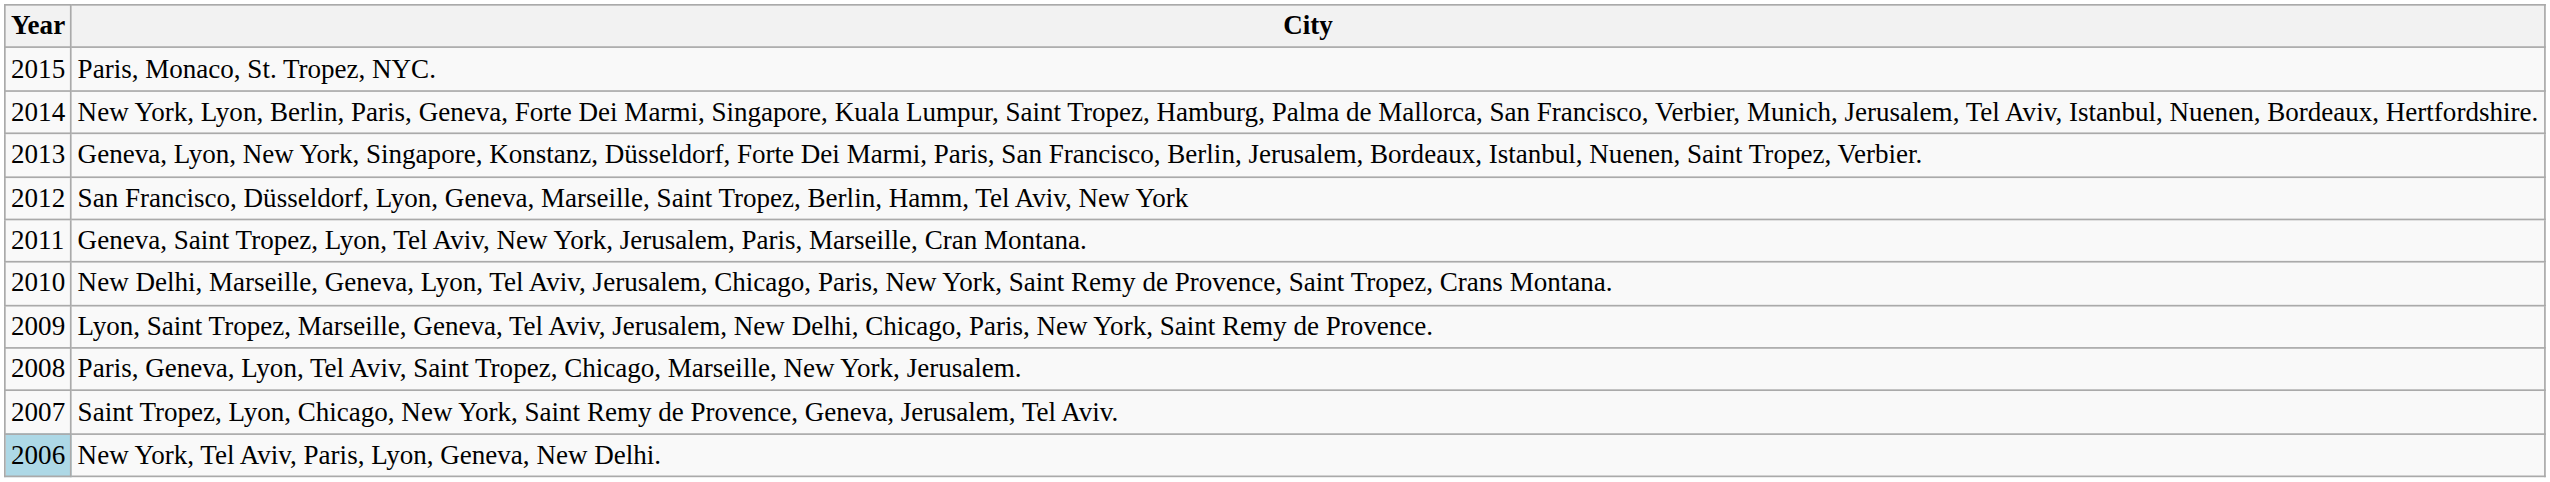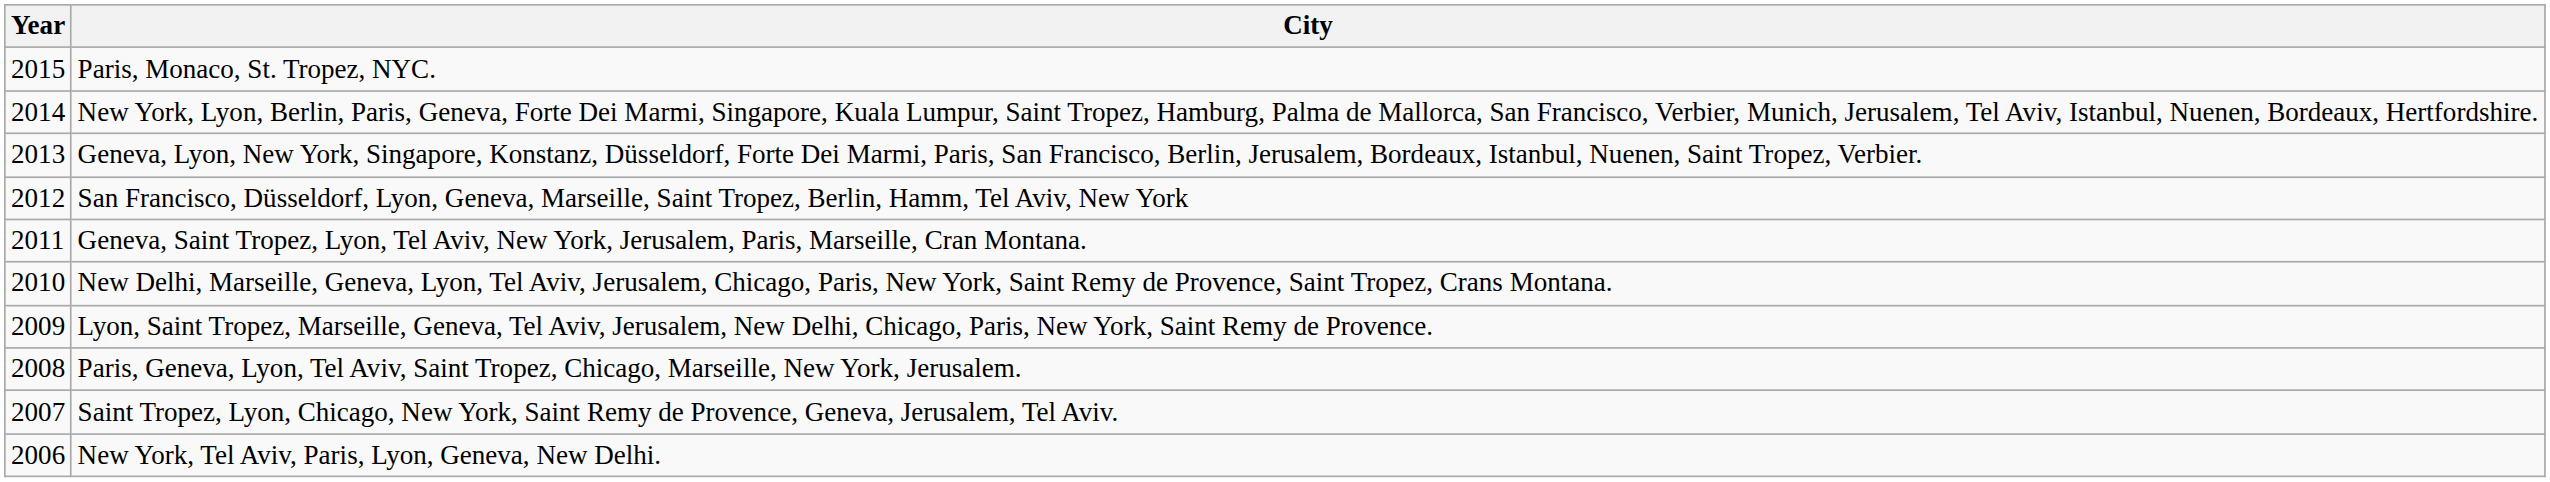New York, Tel Aviv, Paris, Lyon, Geneva, New Delhi. | Year: lightblue background -> no background
